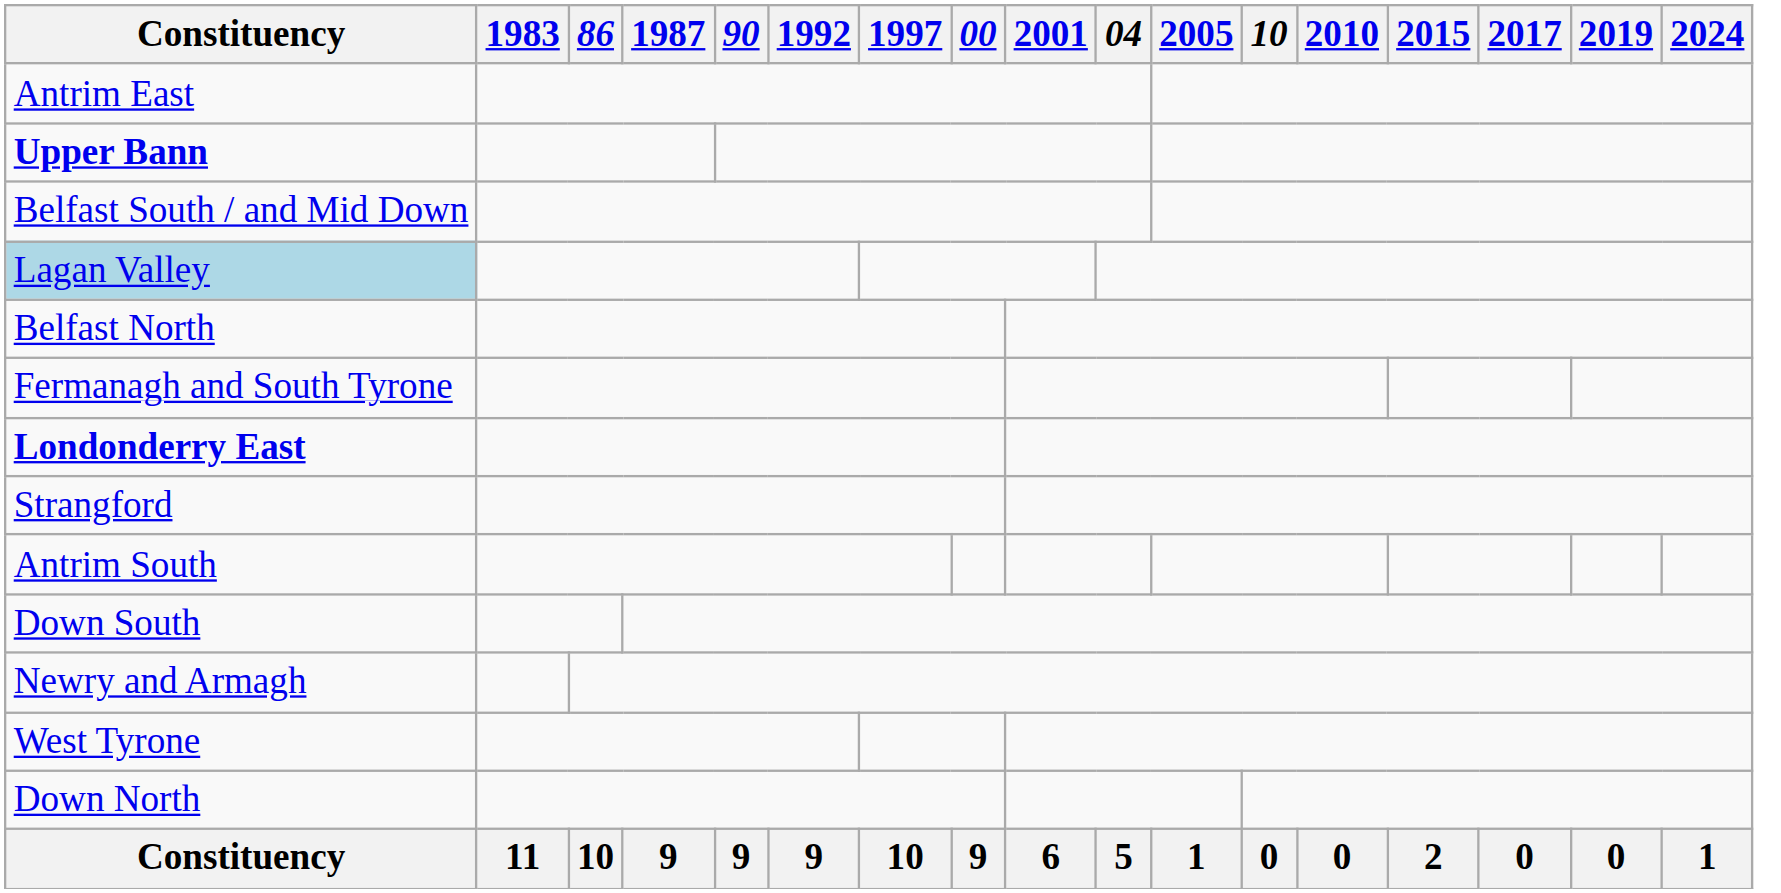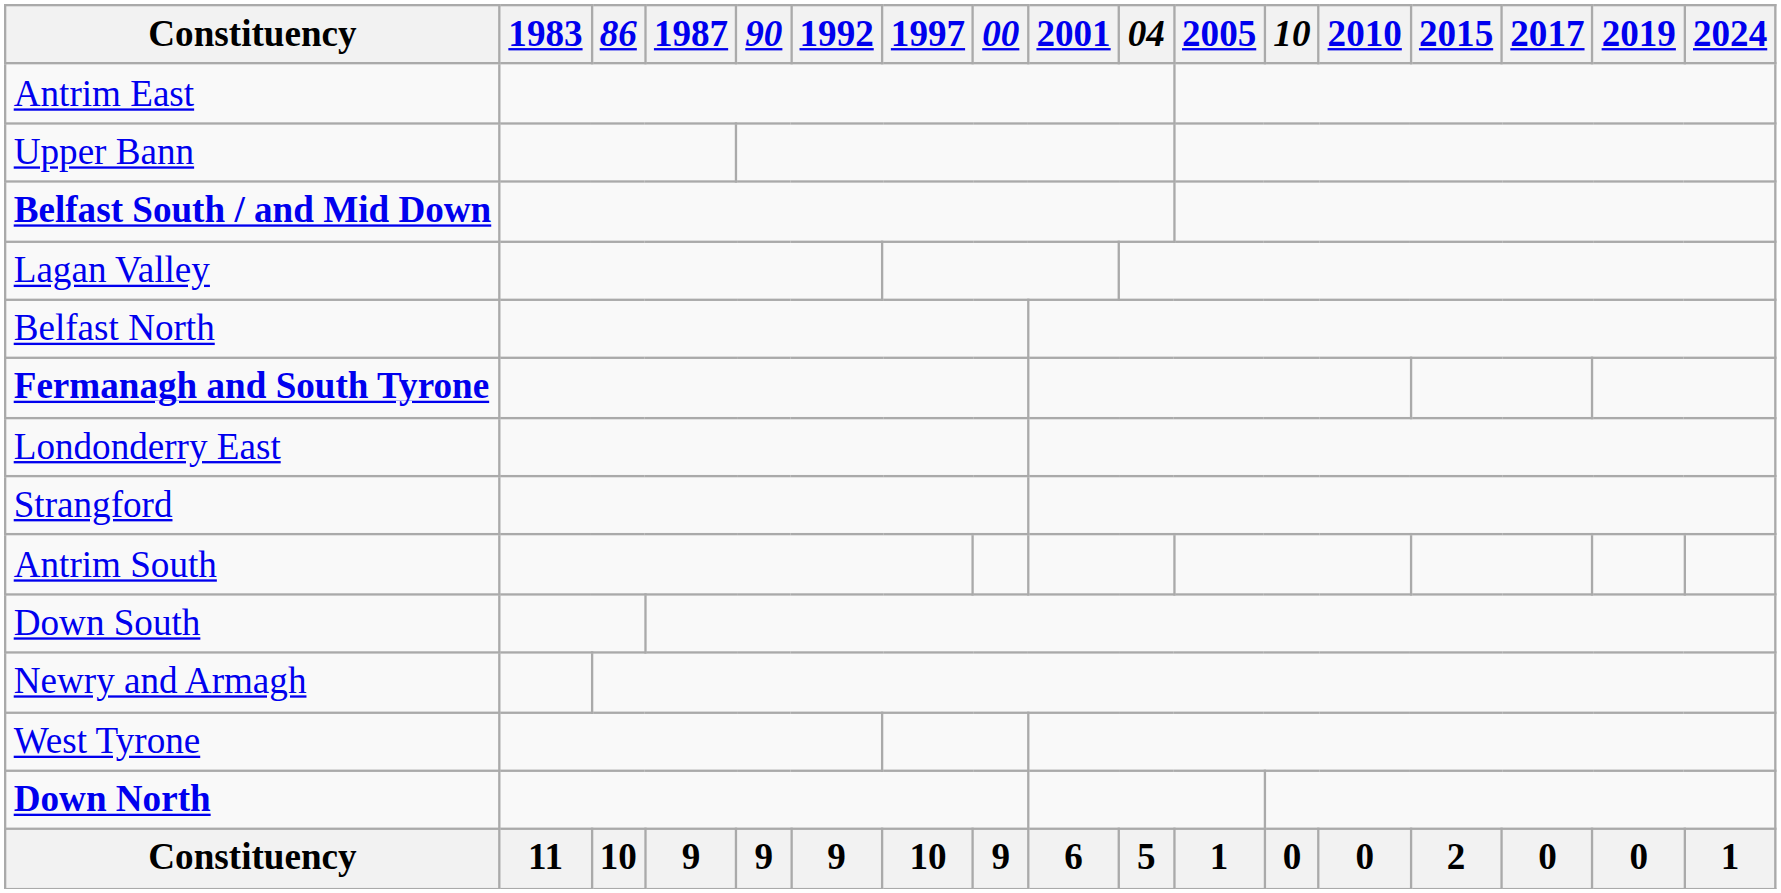Upper Bann | Constituency: bold -> normal
Belfast South / and Mid Down | Constituency: normal -> bold
Lagan Valley | Constituency: lightblue background -> no background
Fermanagh and South Tyrone | Constituency: normal -> bold
Londonderry East | Constituency: bold -> normal
Down North | Constituency: normal -> bold
